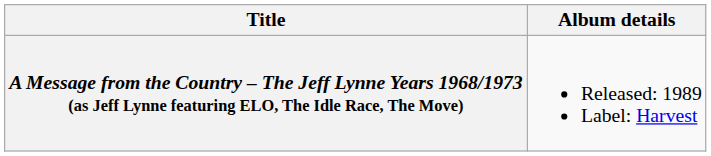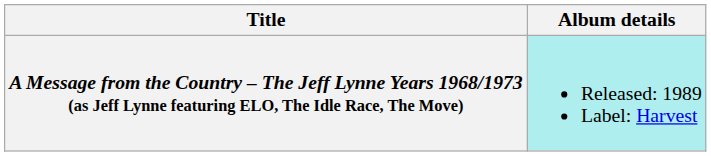row 2 | Album details: no background -> paleturquoise background
